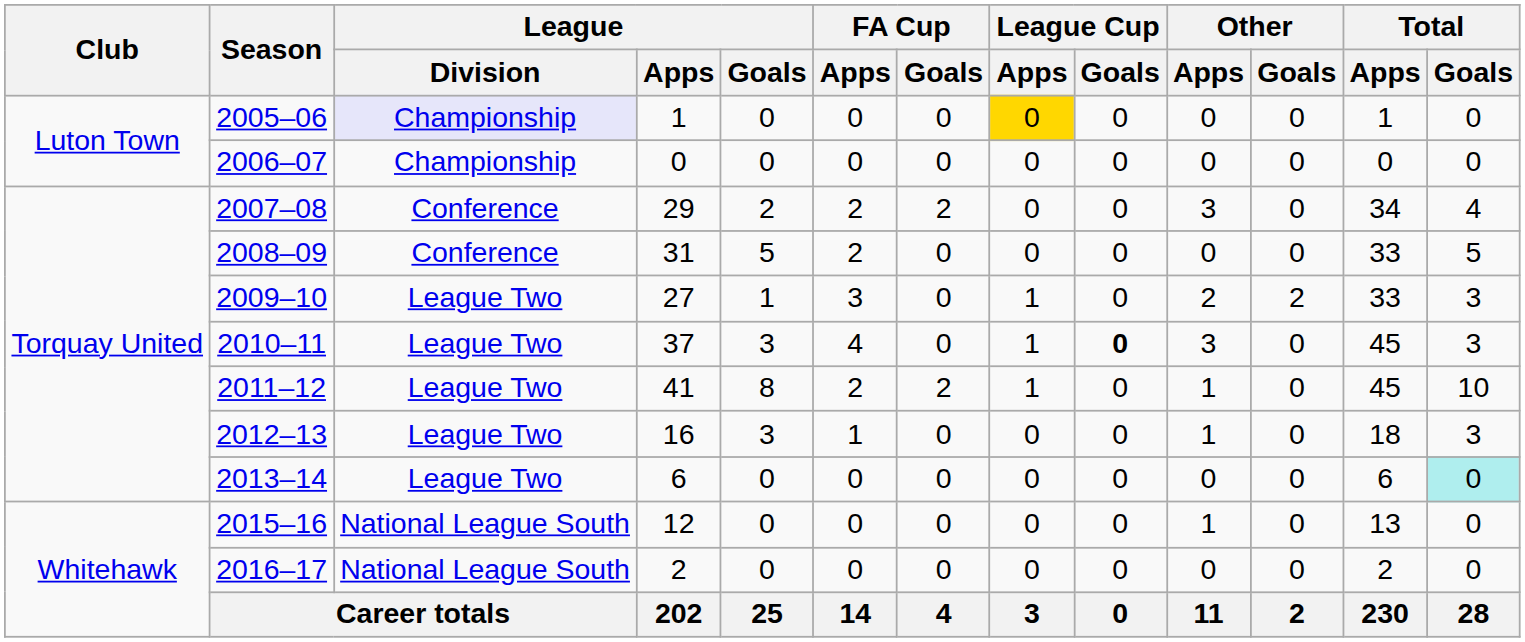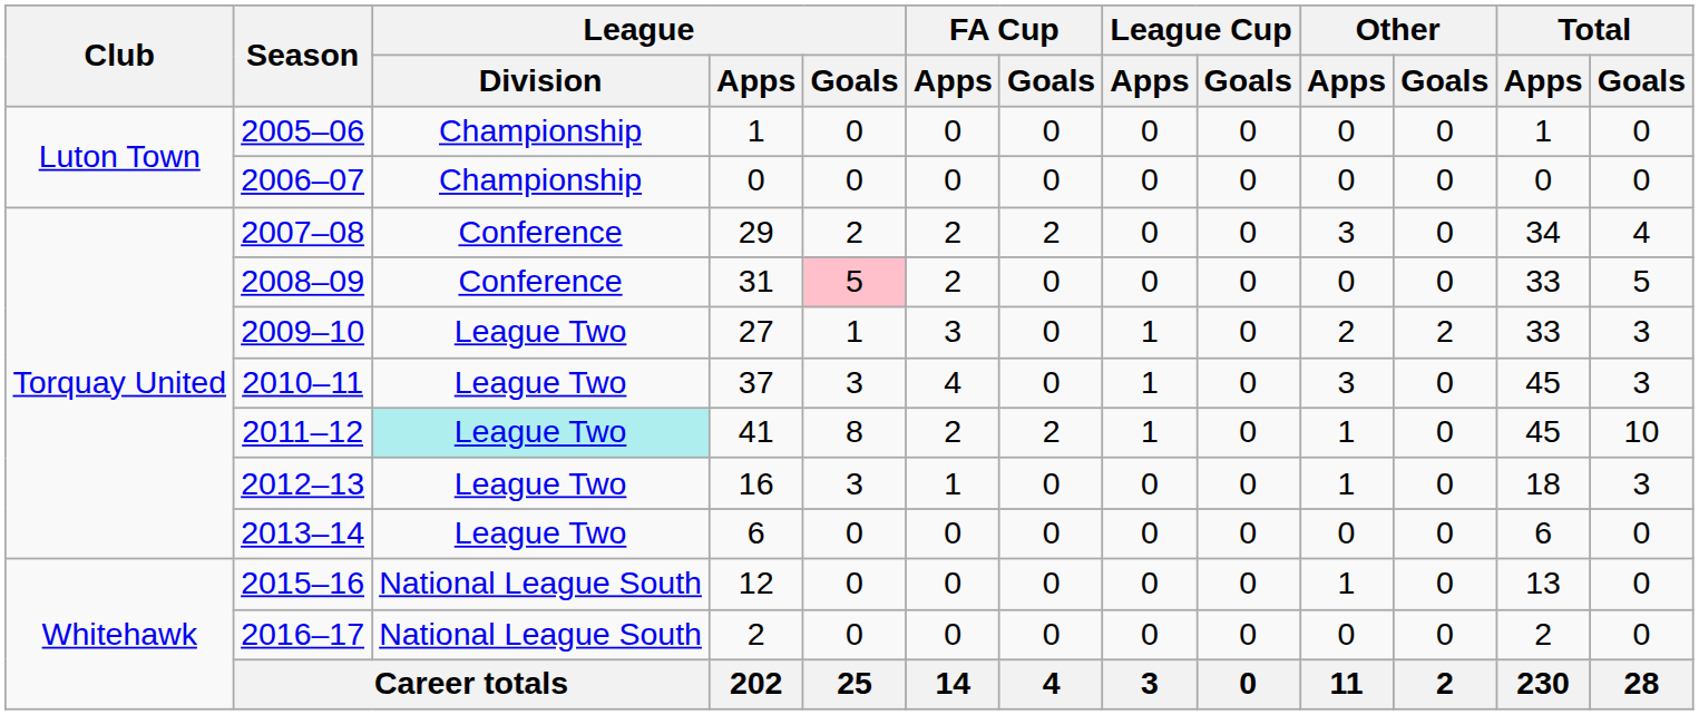2005–06 | League / Division: lavender background -> no background
2005–06 | League Cup / Apps: gold background -> no background
2008–09 | League / Goals: no background -> pink background
2010–11 | League Cup / Goals: bold -> normal
2011–12 | League / Division: no background -> paleturquoise background
2013–14 | Total / Goals: paleturquoise background -> no background
